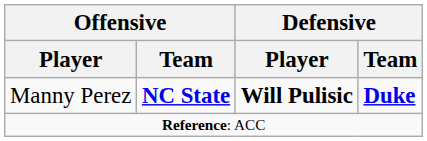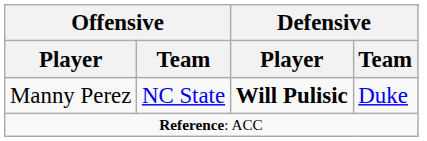Manny Perez | Offensive / Team: bold -> normal
Manny Perez | Defensive / Team: bold -> normal
